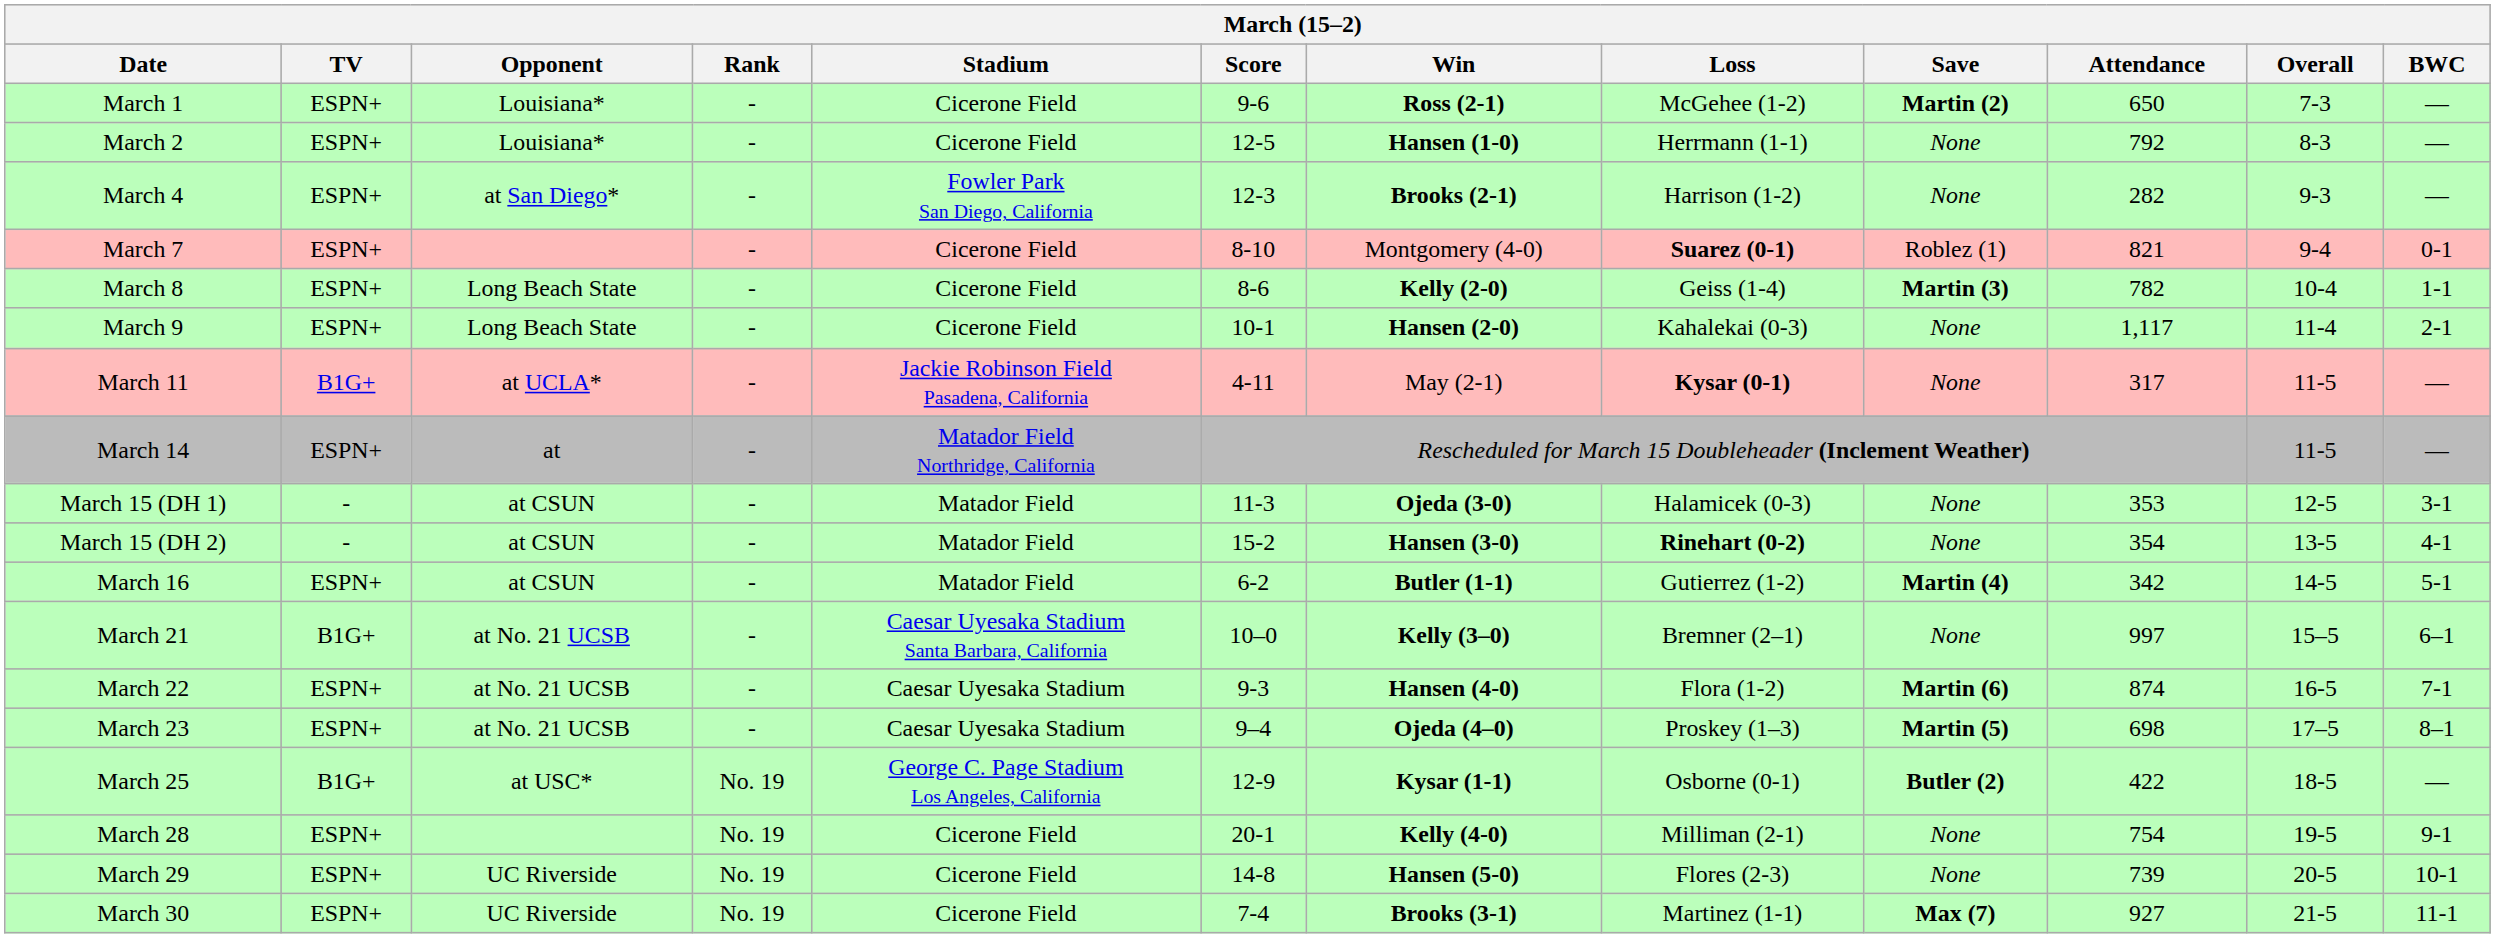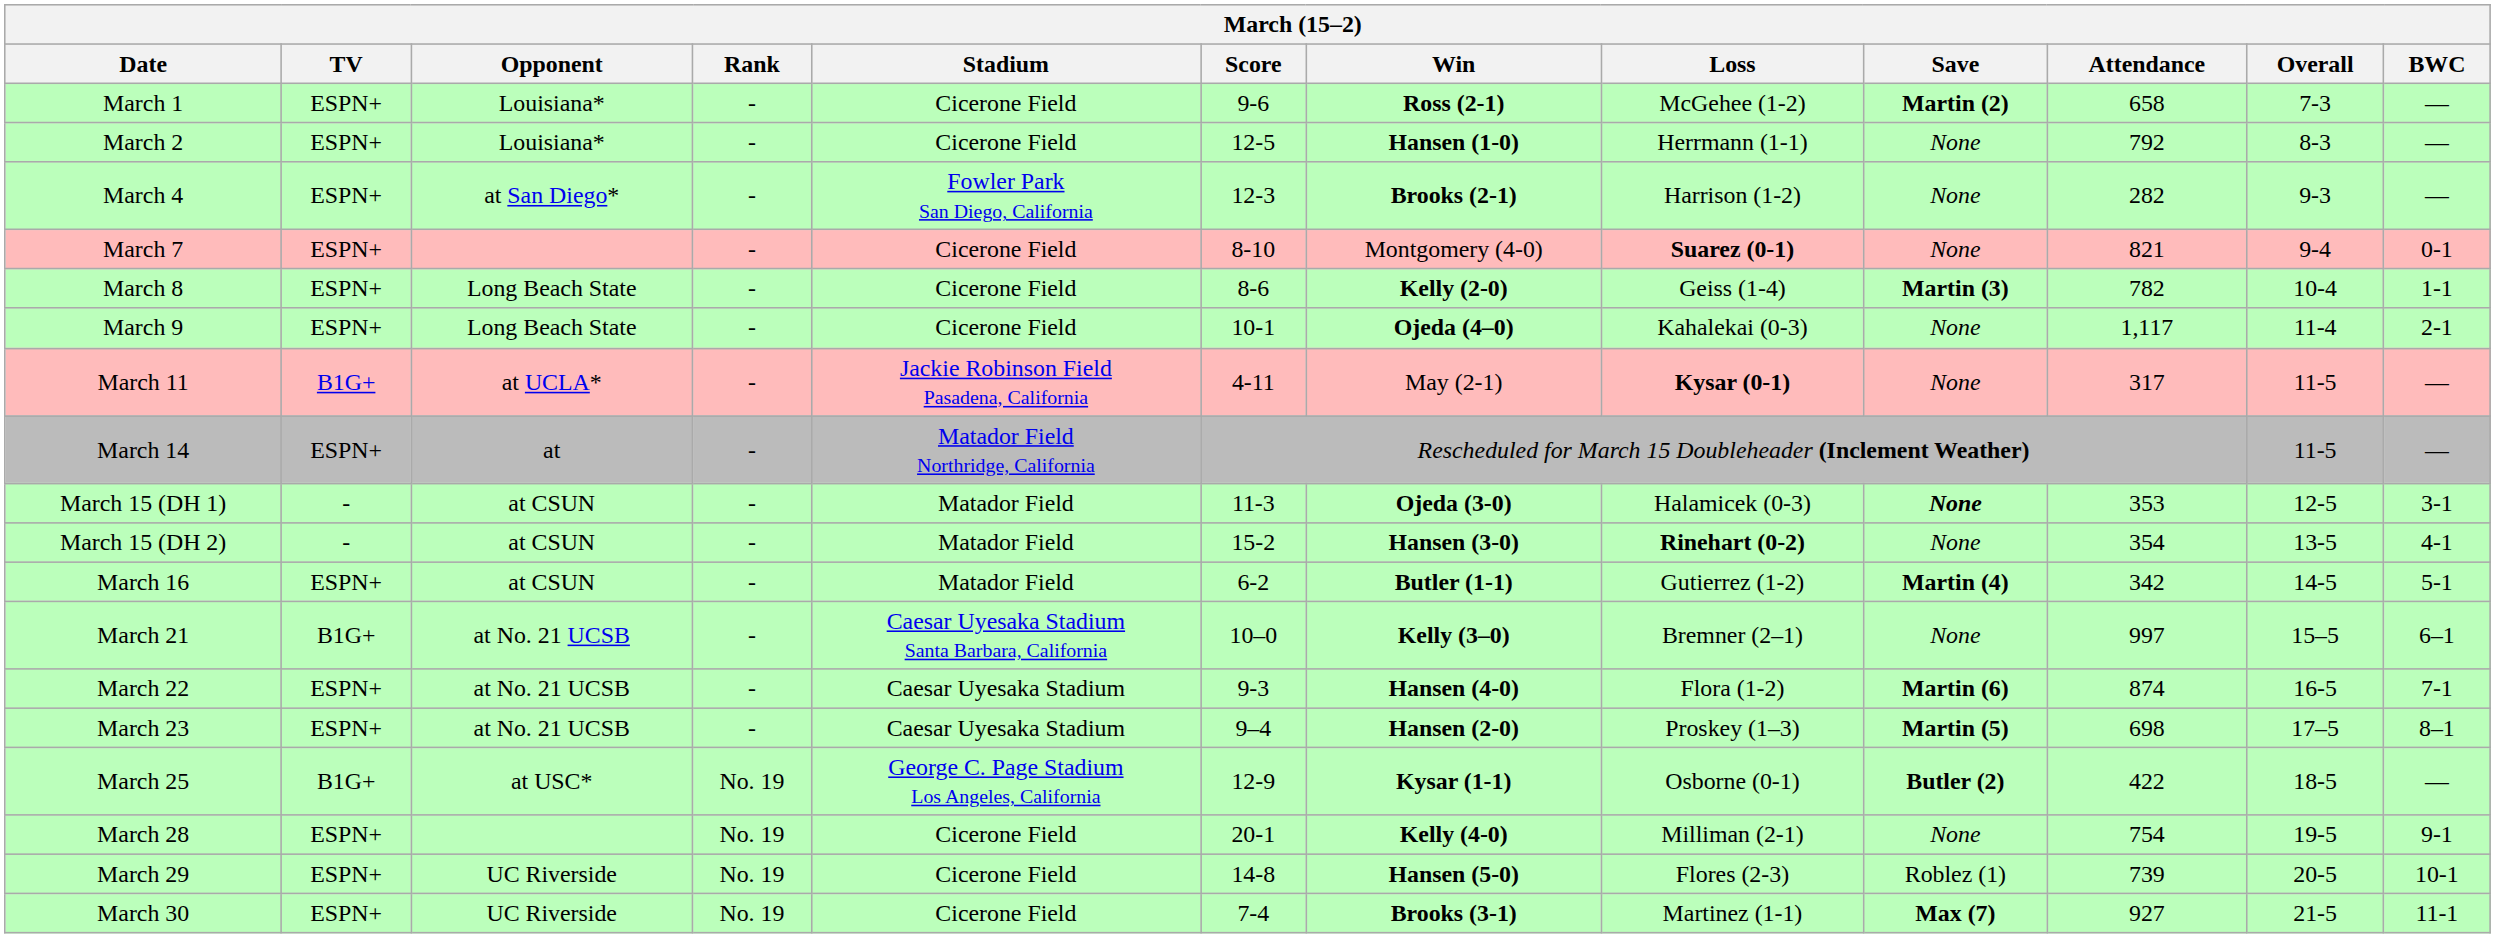March 1 | Attendance: 650 -> 658
March 7 | Save: Roblez (1) -> None
March 9 | Win: Hansen (2-0) -> Ojeda (4–0)
March 15 (DH 1) | Save: normal -> bold
March 23 | Win: Ojeda (4–0) -> Hansen (2-0)
March 29 | Save: None -> Roblez (1)
